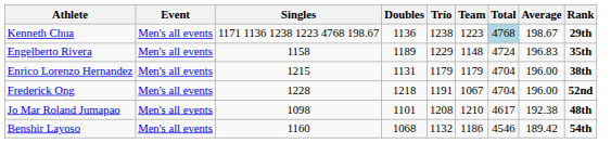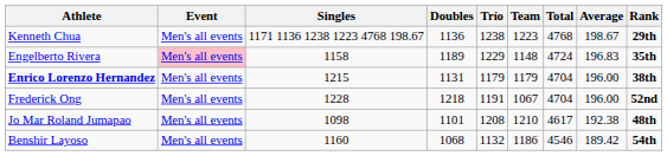row 2 | Total: lightblue background -> no background
row 3 | Event: no background -> pink background
row 4 | Athlete: normal -> bold
